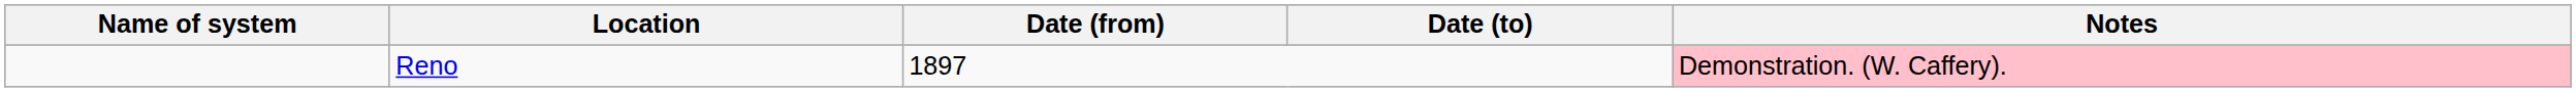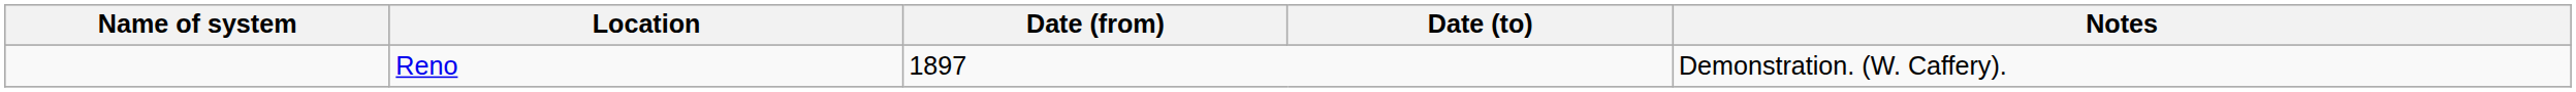Reno | Notes: pink background -> no background
